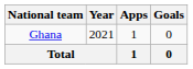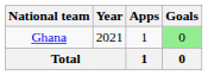Ghana | Goals: no background -> lightgreen background
